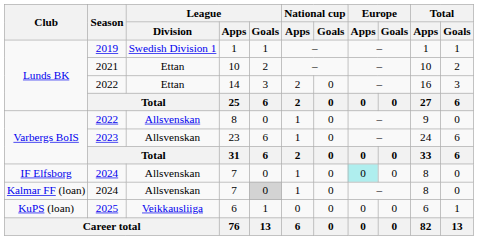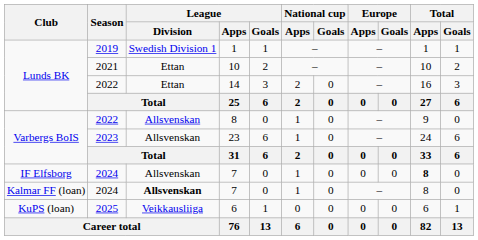IF Elfsborg / 7 | Europe / Apps: paleturquoise background -> no background
IF Elfsborg / 7 | Total / Apps: normal -> bold
Kalmar FF (loan) / 7 | League / Division: normal -> bold
Kalmar FF (loan) / 7 | League / Goals: lightgrey background -> no background
